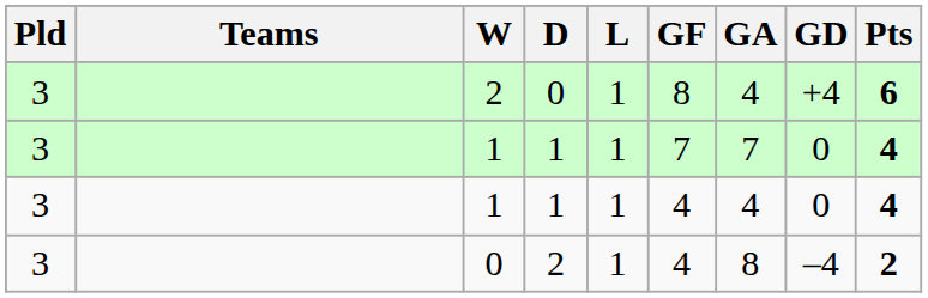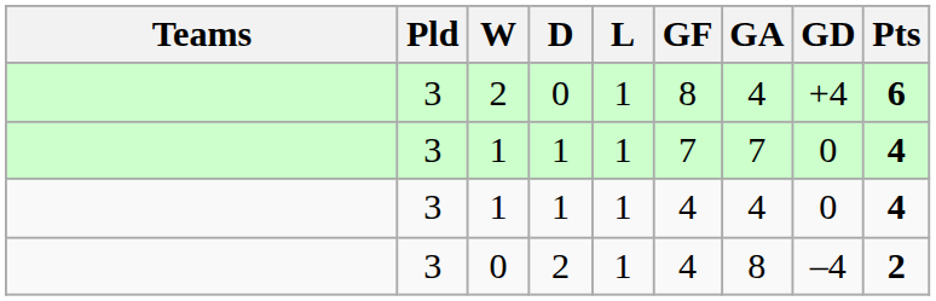columns swapped: Teams <-> Pld
